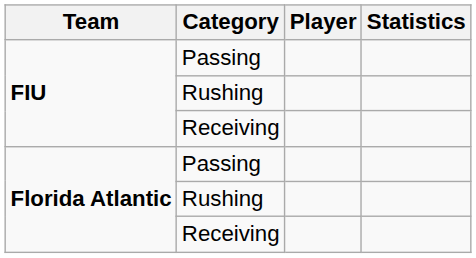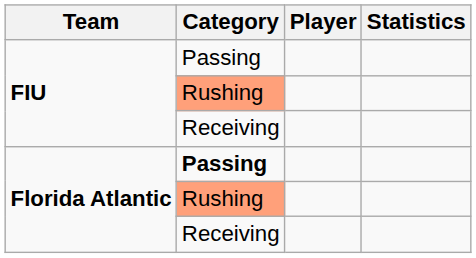FIU / Rushing | Category: no background -> lightsalmon background
Florida Atlantic / Passing | Category: normal -> bold
Florida Atlantic / Rushing | Category: no background -> lightsalmon background
